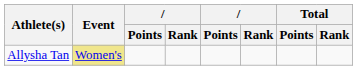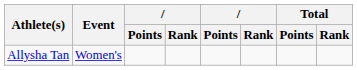Allysha Tan | Event: khaki background -> no background
